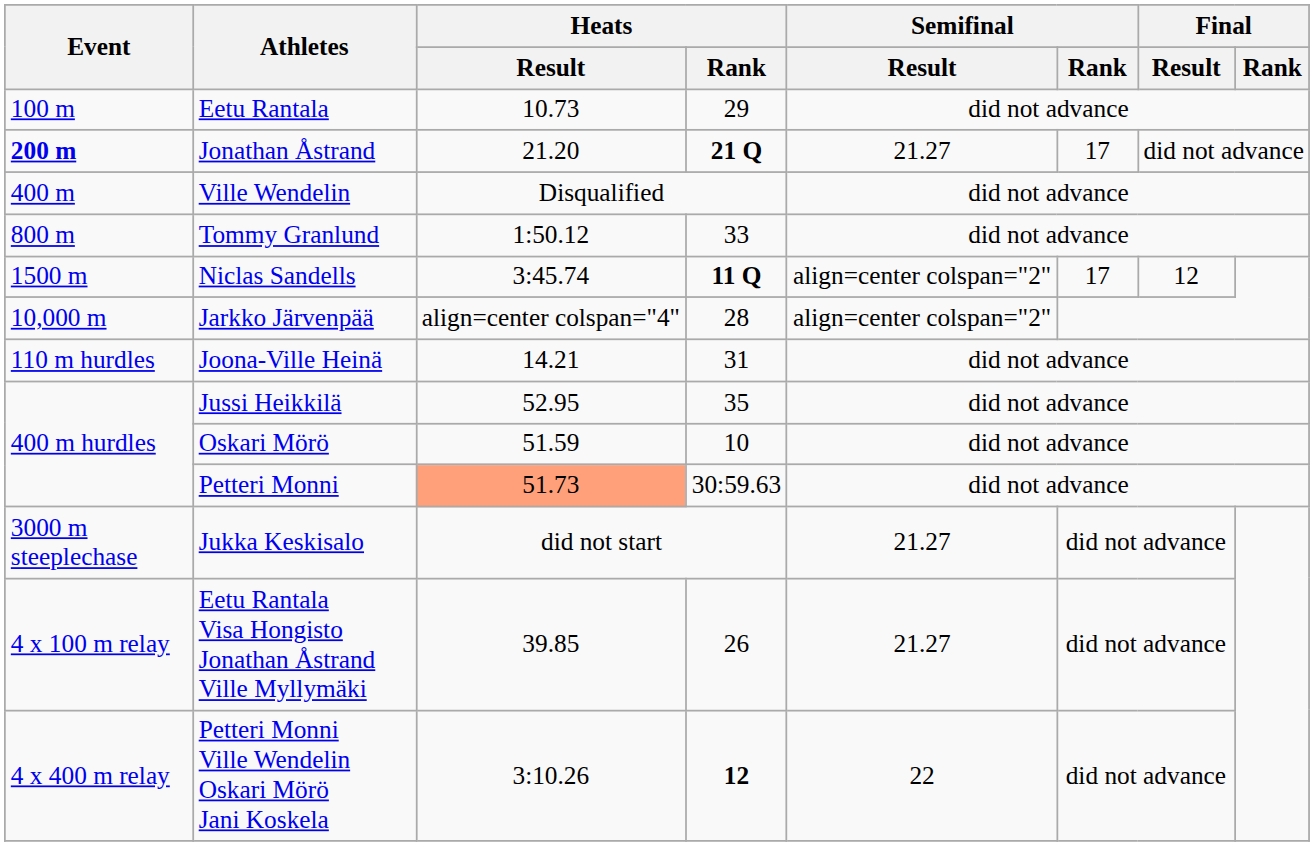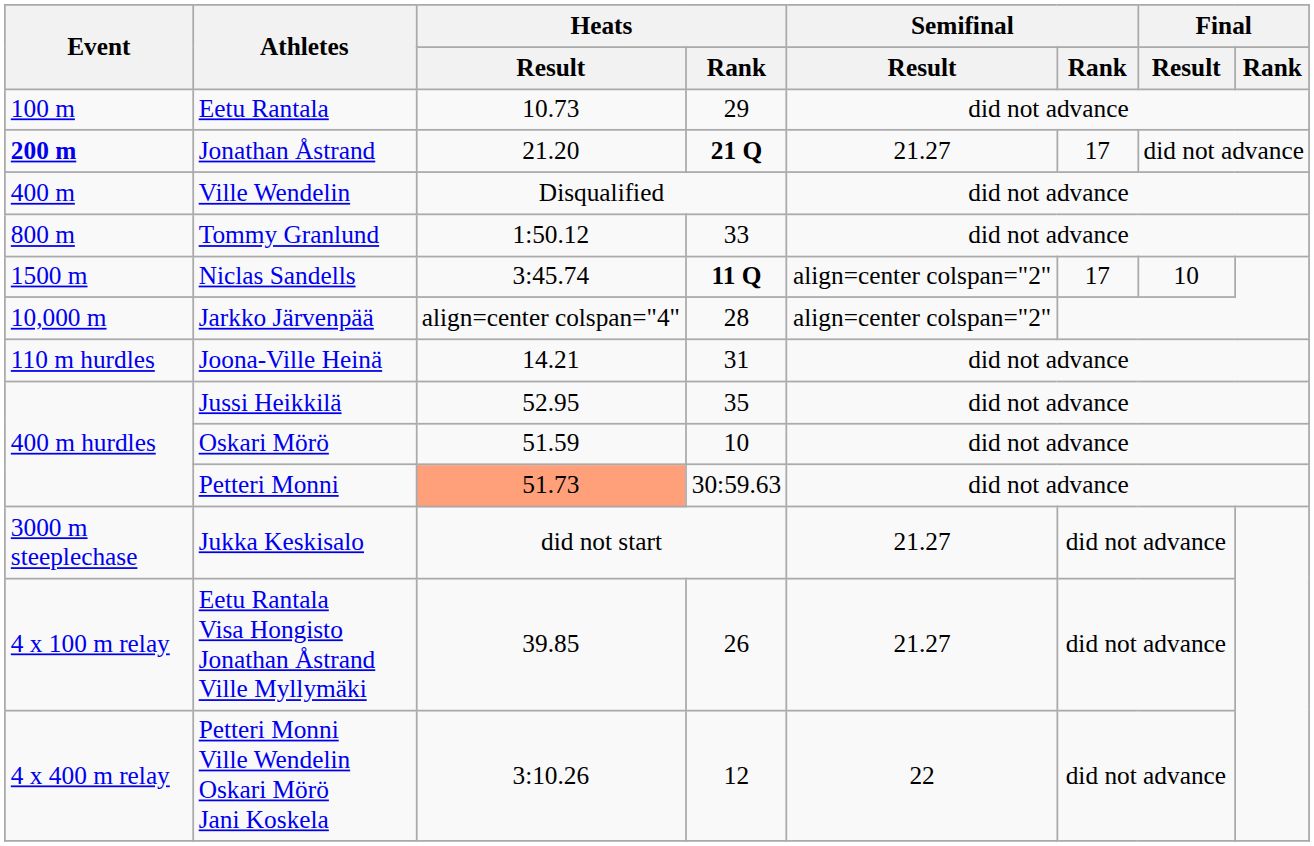Niclas Sandells | Final / Result: 12 -> 10
Petteri Monni Ville Wendelin Oskari Mörö Jani Koskela | Heats / Rank: bold -> normal
